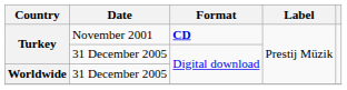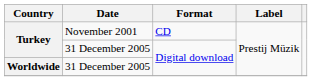Turkey / November 2001 | Format: bold -> normal
